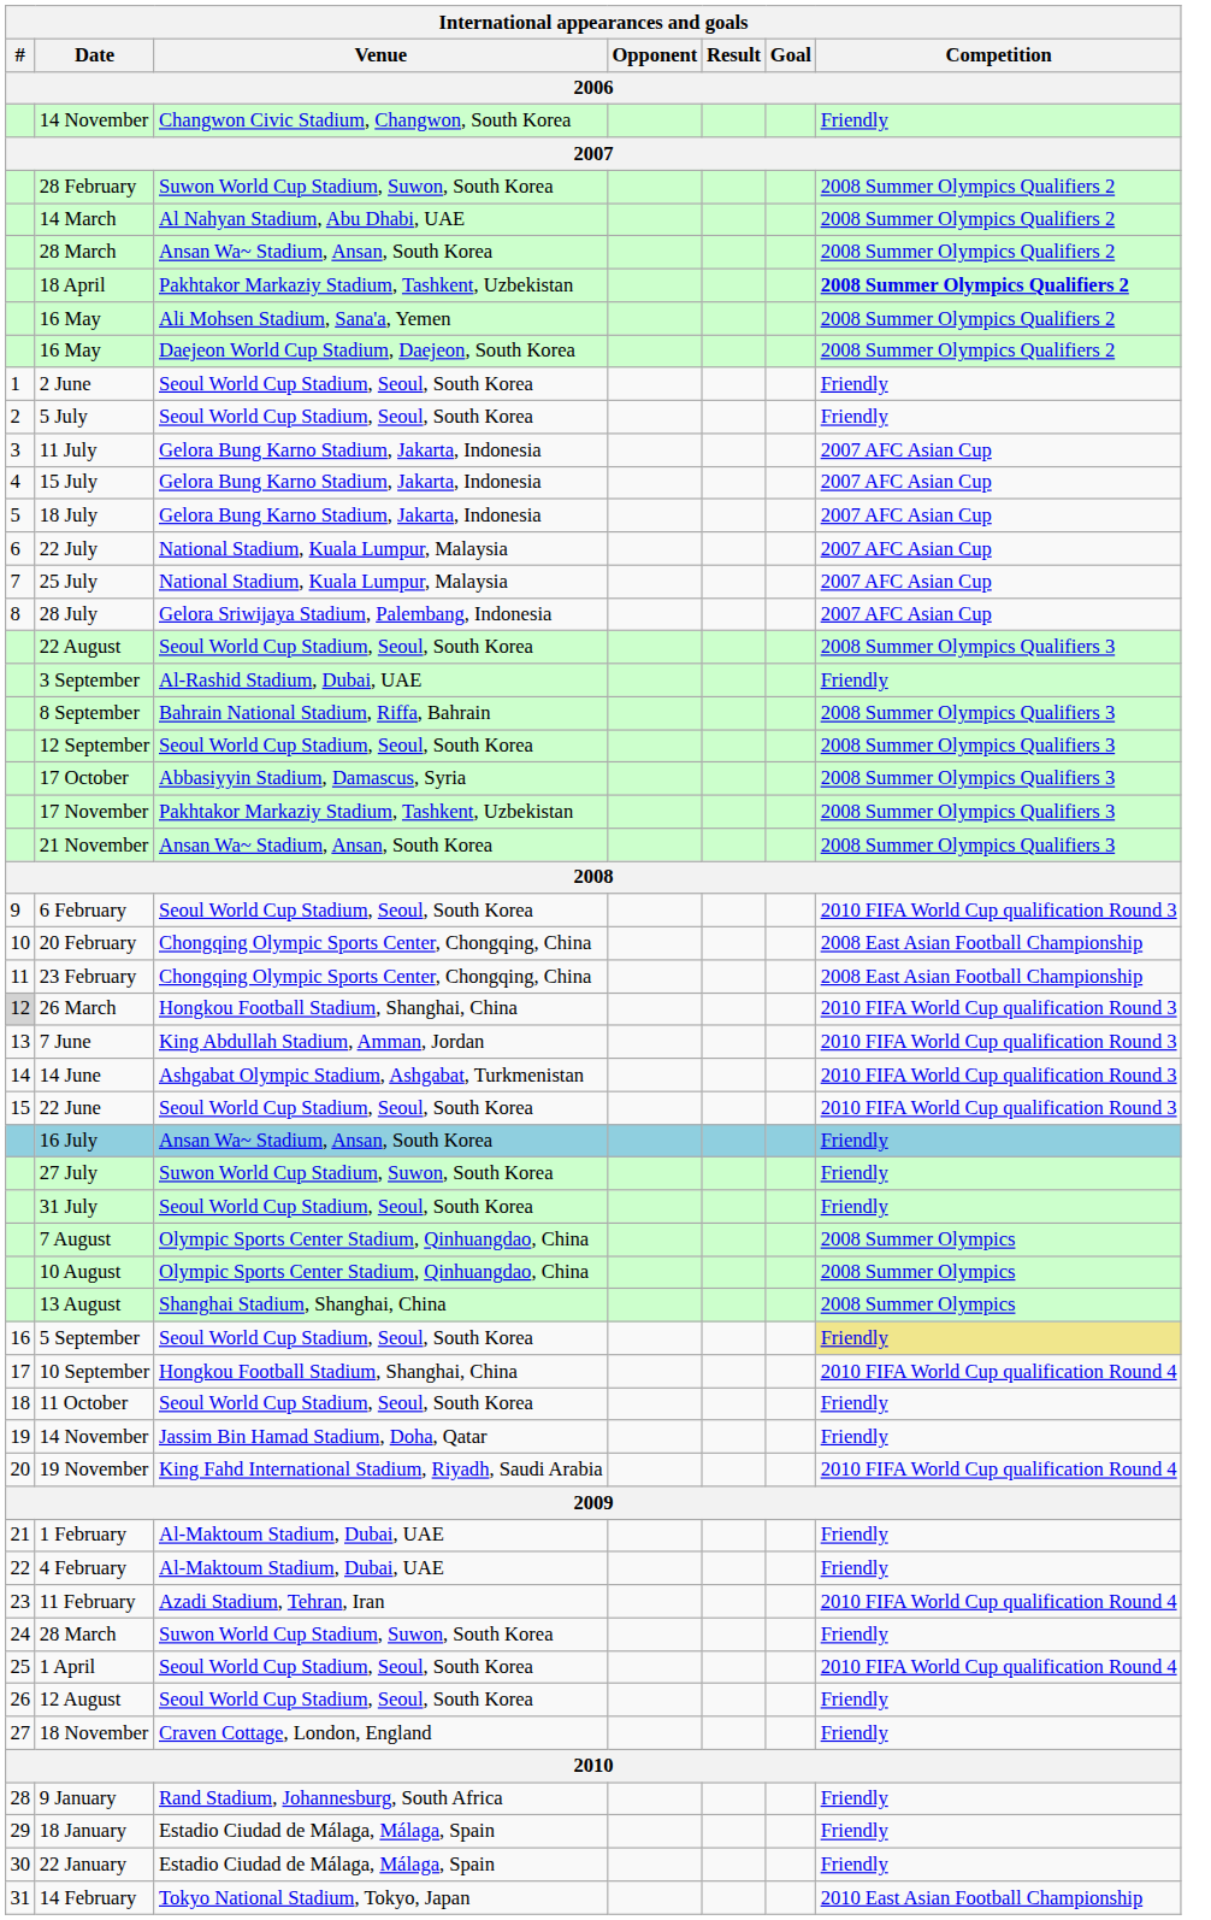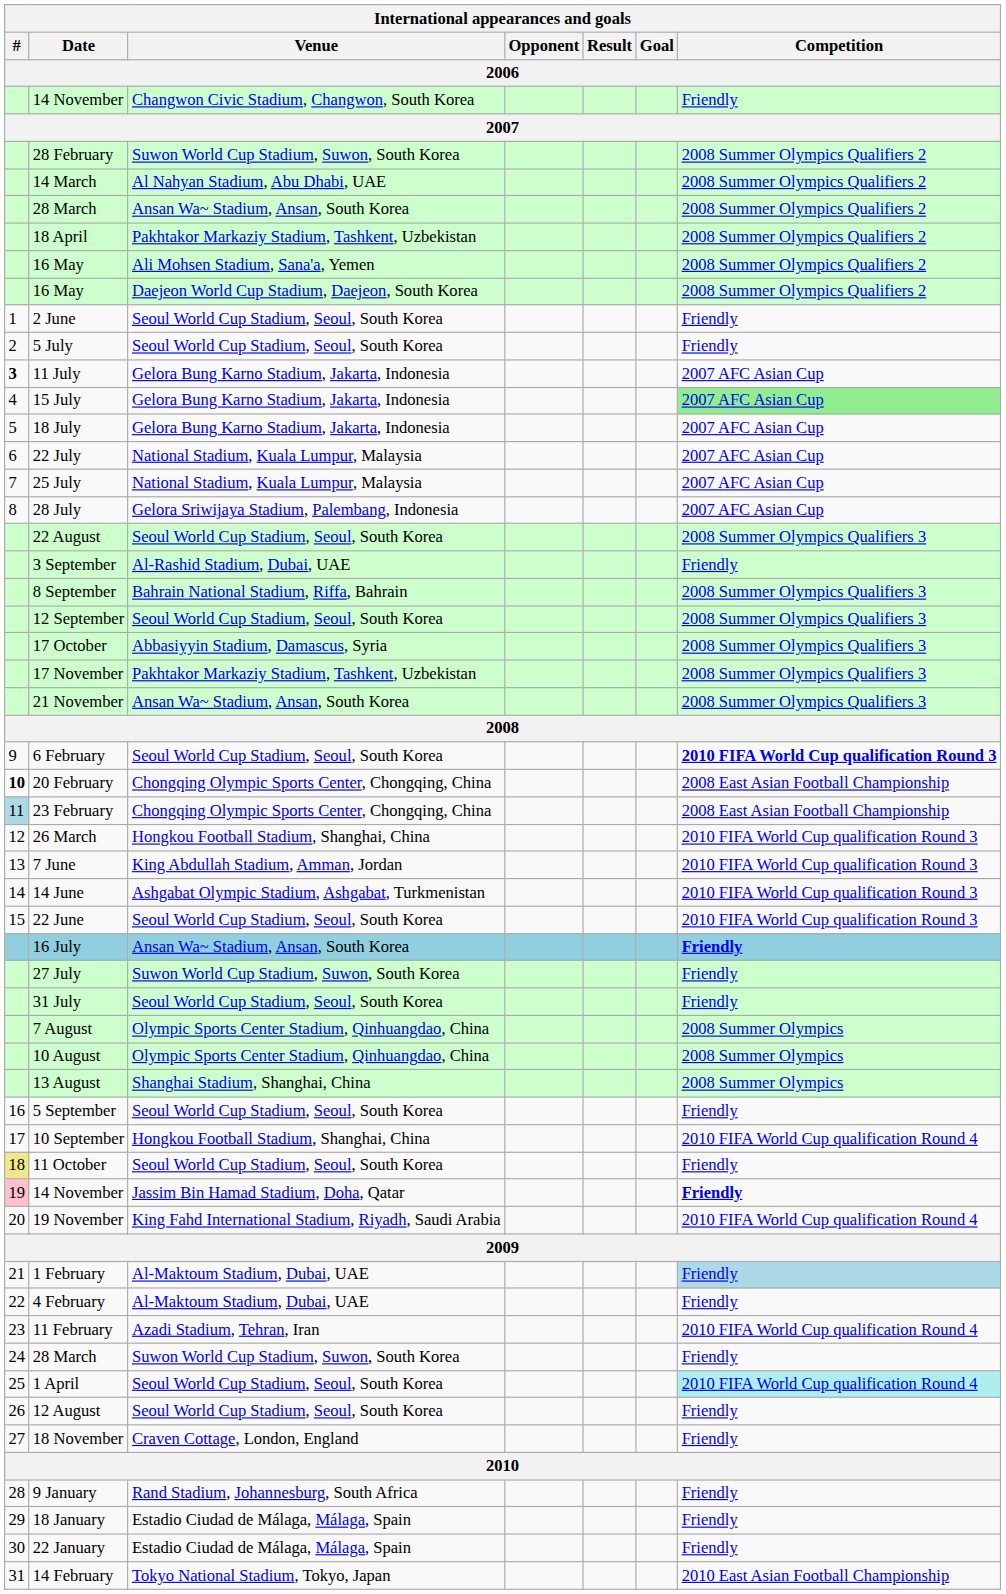18 April | Competition: bold -> normal
11 July | #: normal -> bold
15 July | Competition: no background -> lightgreen background
6 February | Competition: normal -> bold
20 February | #: normal -> bold
23 February | #: no background -> lightblue background
26 March | #: lightgrey background -> no background
16 July | Competition: normal -> bold
5 September | Competition: khaki background -> no background
11 October | #: no background -> khaki background
14 November / Jassim Bin Hamad Stadium, Doha, Qatar | #: no background -> pink background
14 November / Jassim Bin Hamad Stadium, Doha, Qatar | Competition: normal -> bold
1 February | Competition: no background -> lightblue background
1 April | Competition: no background -> paleturquoise background
